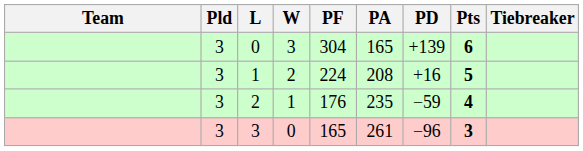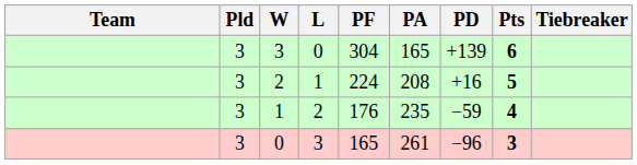columns swapped: W <-> L
